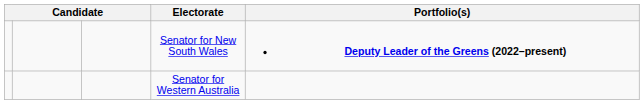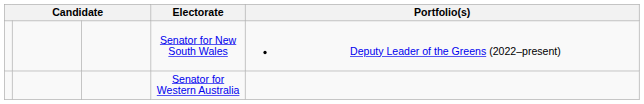Senator for New South Wales | Portfolio(s): bold -> normal
